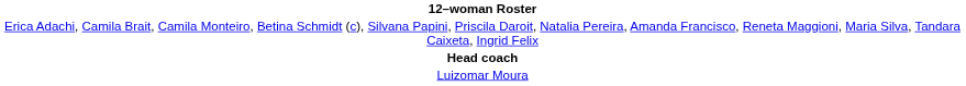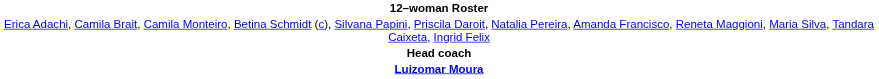row 4 | column 1: normal -> bold
